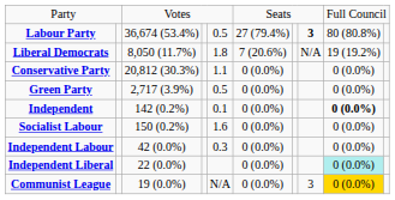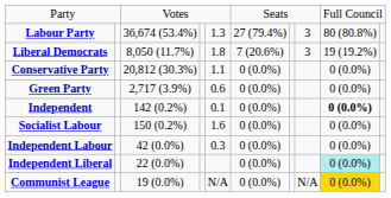Labour Party | column 5: 0.5 -> 1.3
Labour Party | column 8: bold -> normal
Liberal Democrats | column 8: N/A -> 3
Green Party | column 5: 0.5 -> 0.6
Communist League | column 8: 3 -> N/A
